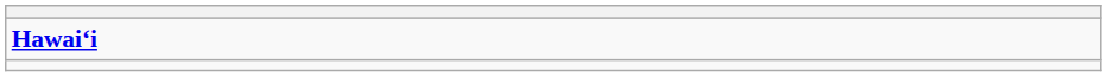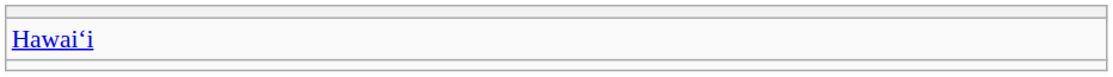row 2 | column 1: bold -> normal
